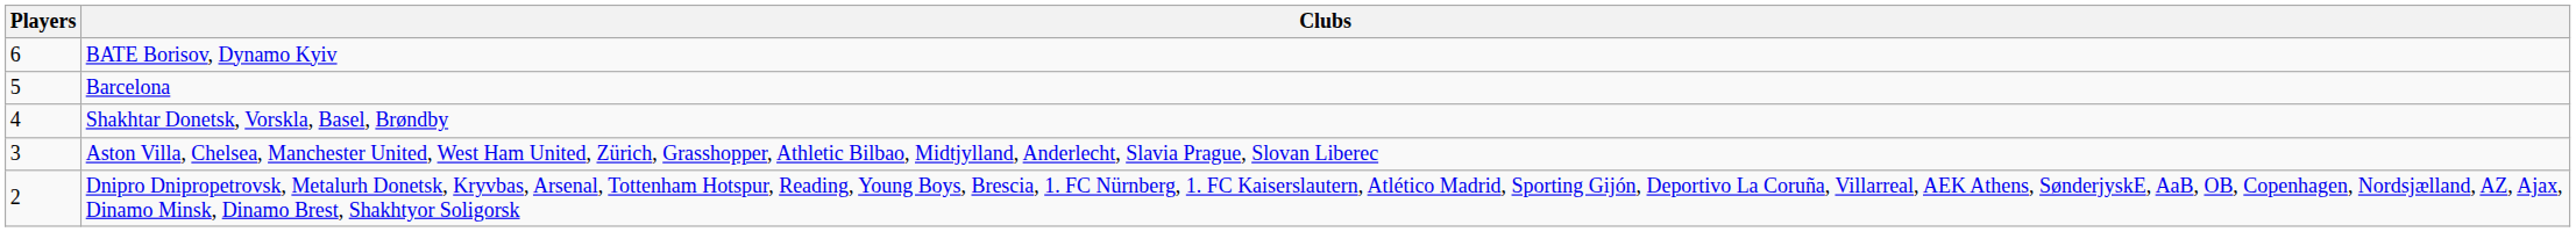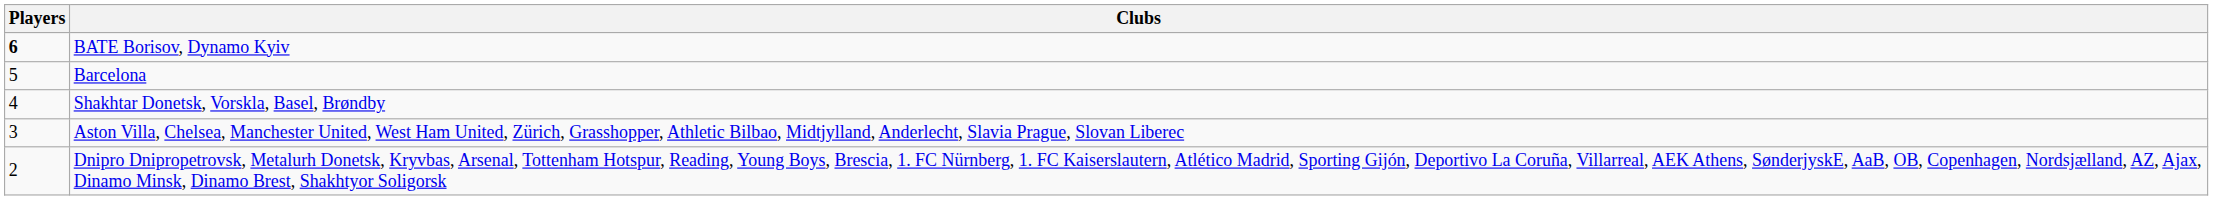BATE Borisov, Dynamo Kyiv | Players: normal -> bold
